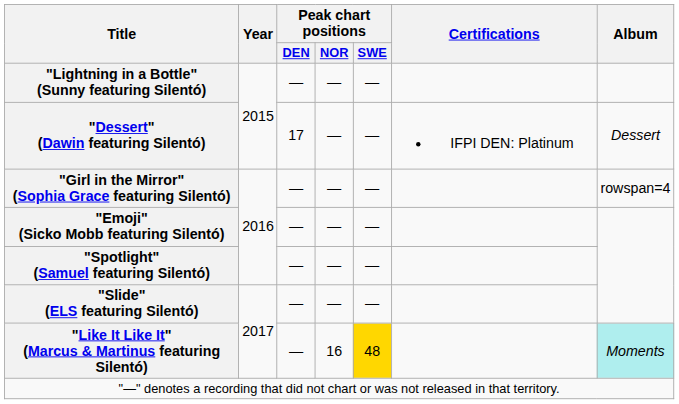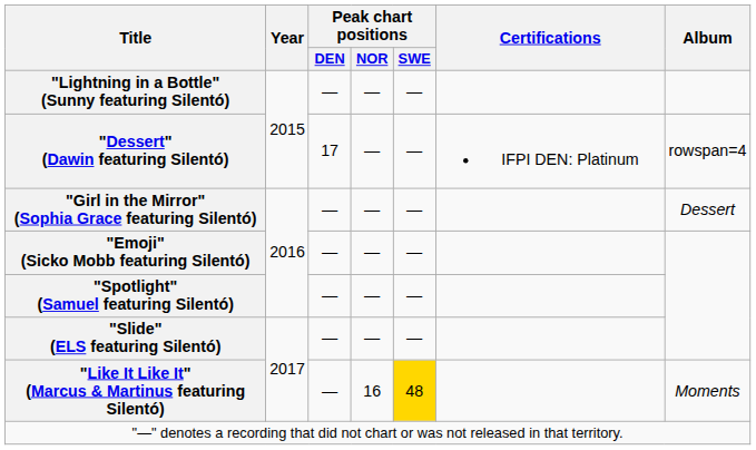"Dessert" (Dawin featuring Silentó) | Album: Dessert -> rowspan=4
"Girl in the Mirror" (Sophia Grace featuring Silentó) | Album: rowspan=4 -> Dessert
"Like It Like It" (Marcus & Martinus featuring Silentó) | Album: paleturquoise background -> no background
